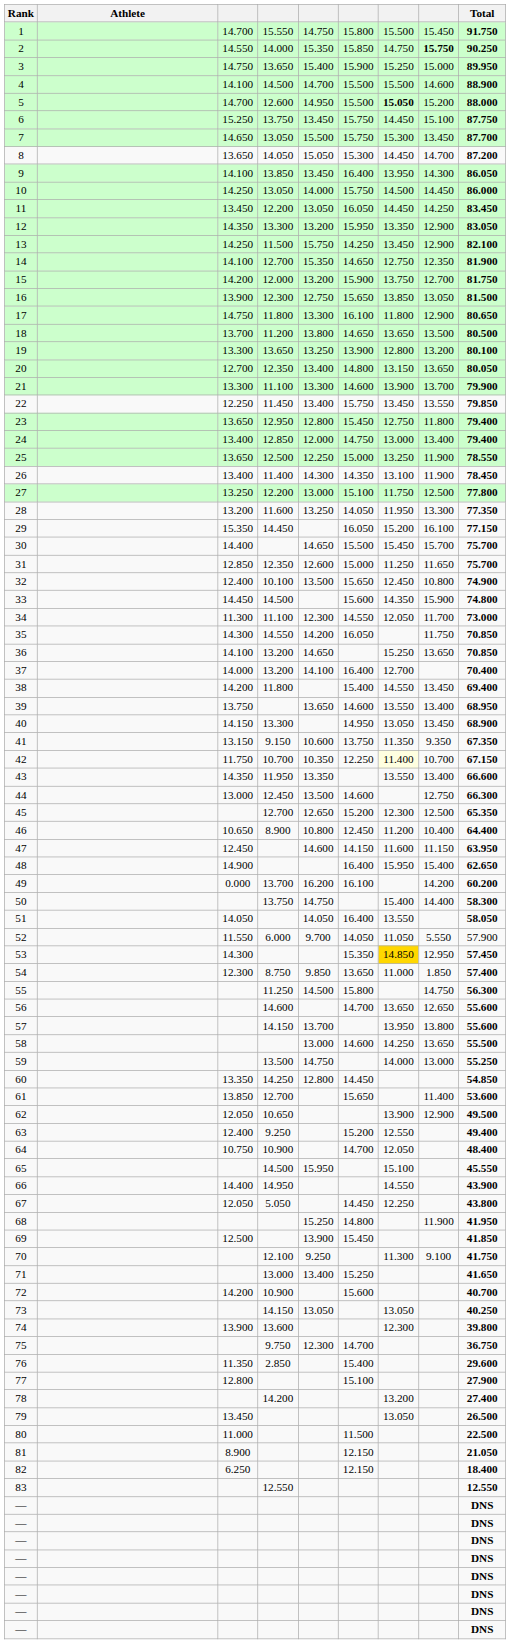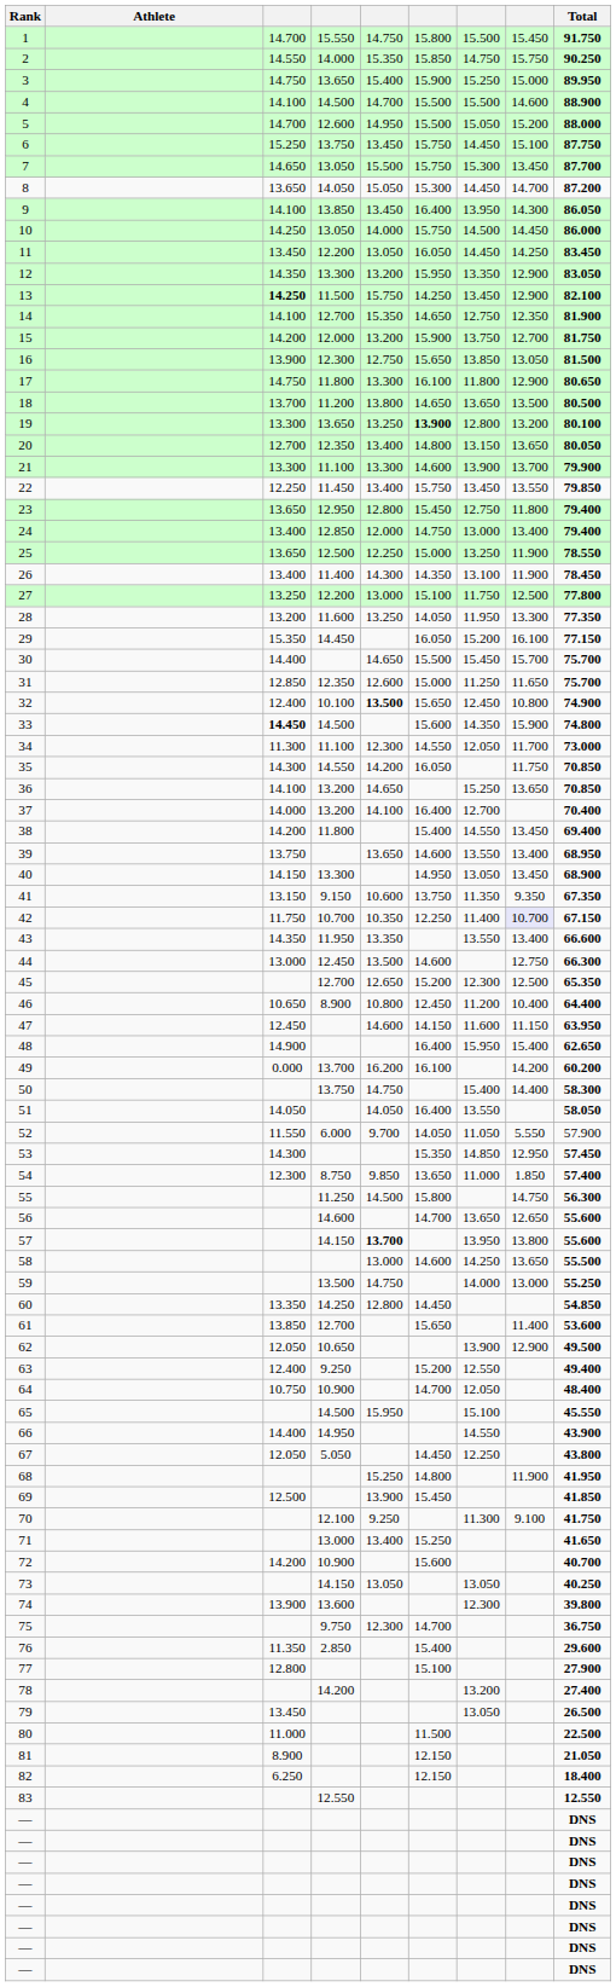2 | column 8: bold -> normal
5 | column 7: bold -> normal
13 | column 3: normal -> bold
19 | column 6: normal -> bold
32 | column 5: normal -> bold
33 | column 3: normal -> bold
42 | column 7: lightyellow background -> no background
42 | column 8: no background -> lavender background
53 | column 7: gold background -> no background
57 | column 5: normal -> bold
